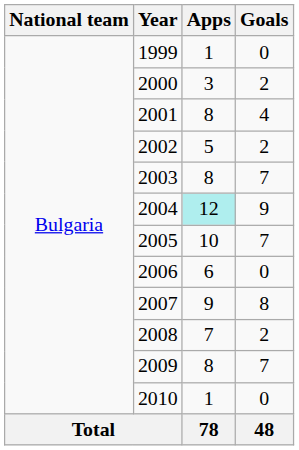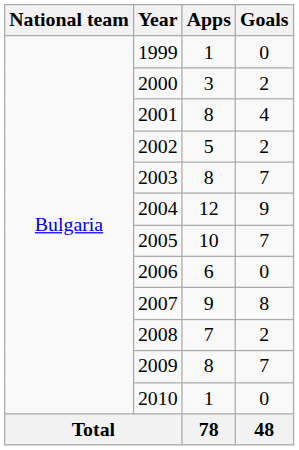2004 | Apps: paleturquoise background -> no background
